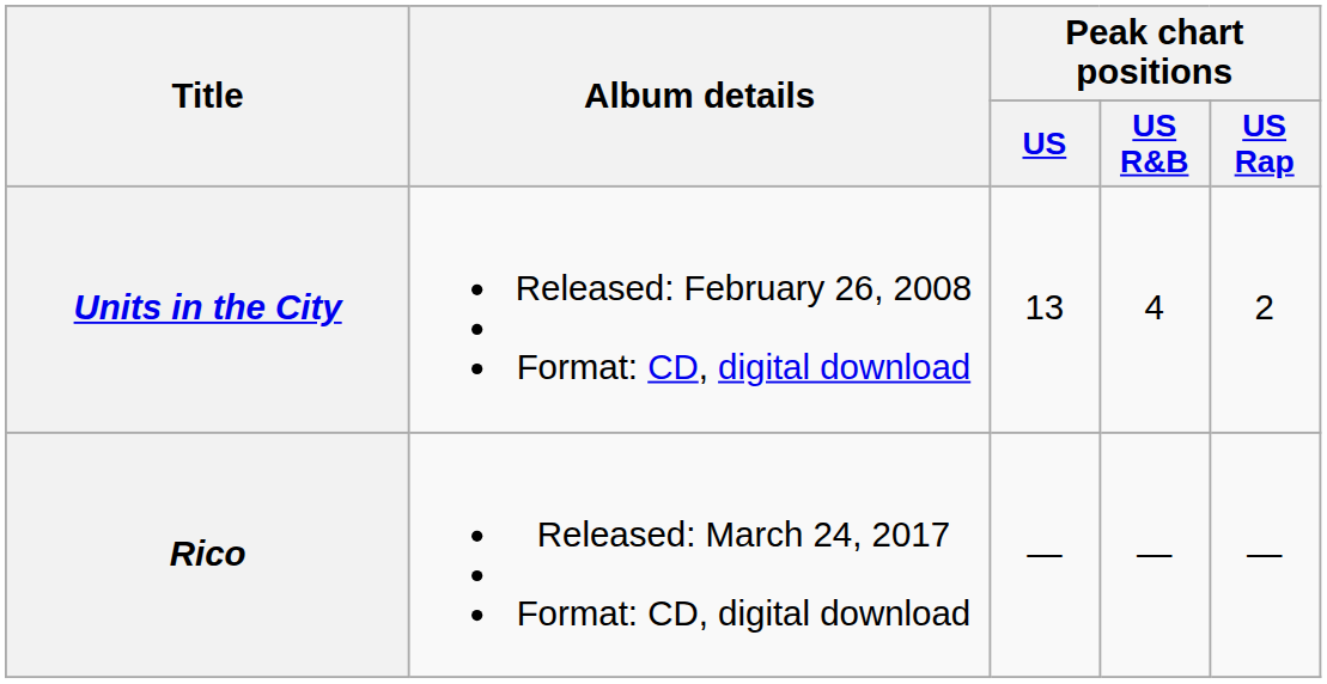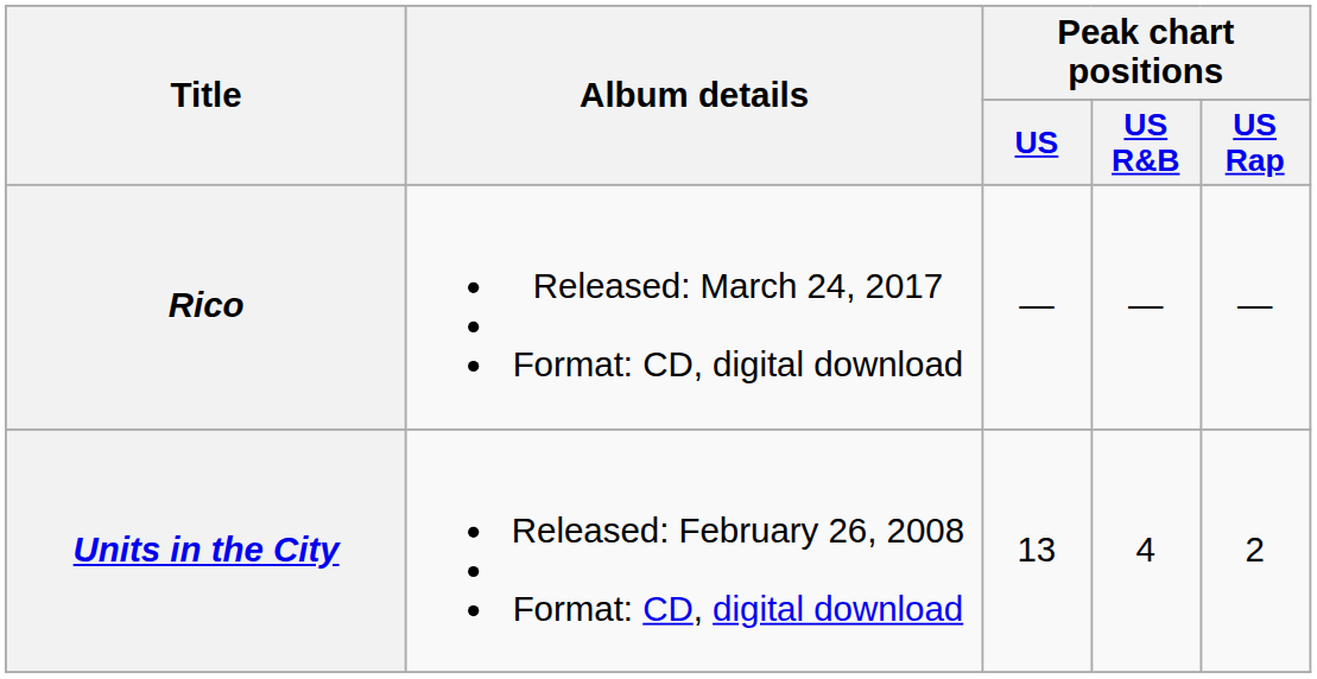rows swapped: Units in the City <-> Rico
